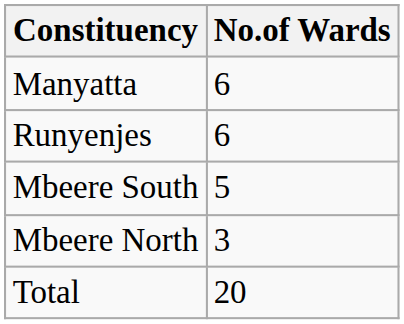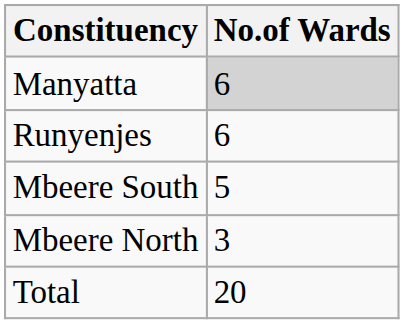Manyatta | No.of Wards: no background -> lightgrey background
